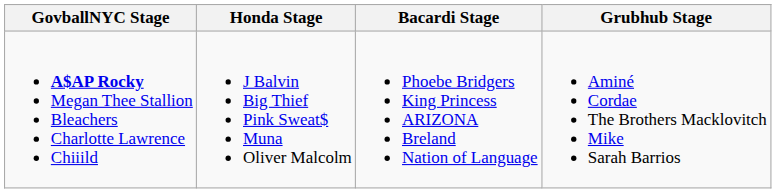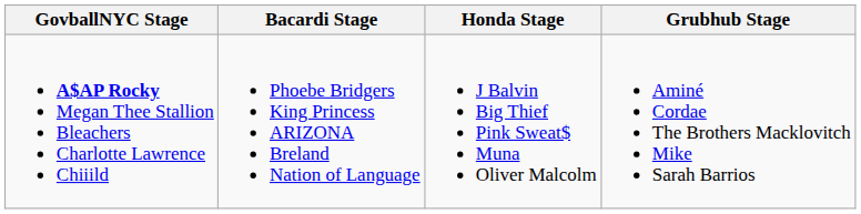columns swapped: Bacardi Stage <-> Honda Stage
